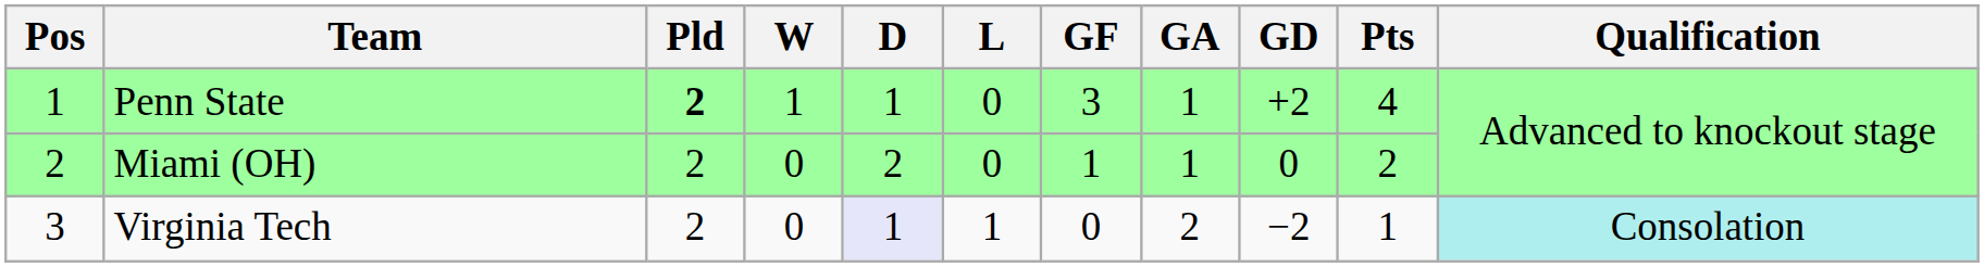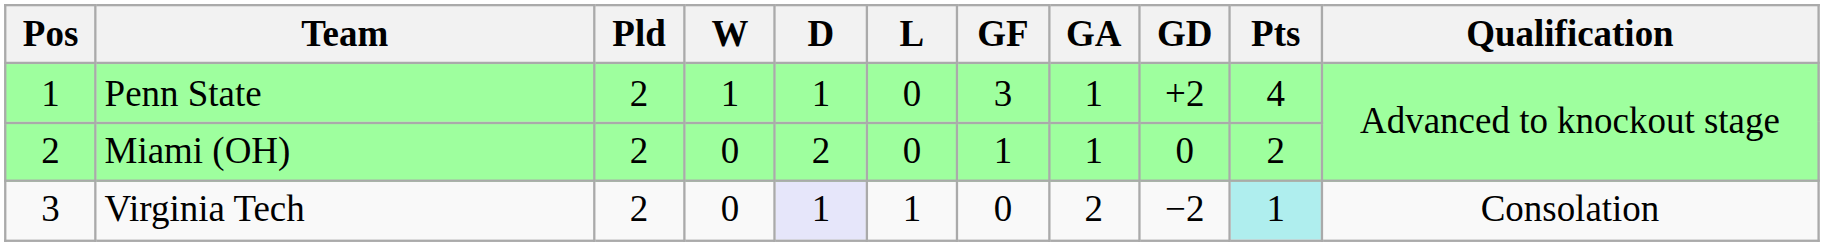Penn State | Pld: bold -> normal
Virginia Tech | Pts: no background -> paleturquoise background
Virginia Tech | Qualification: paleturquoise background -> no background
